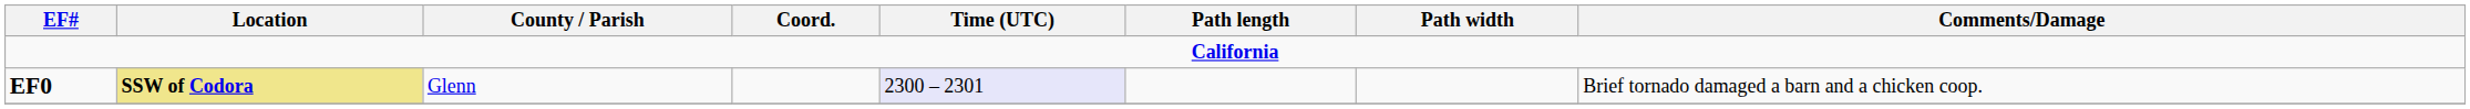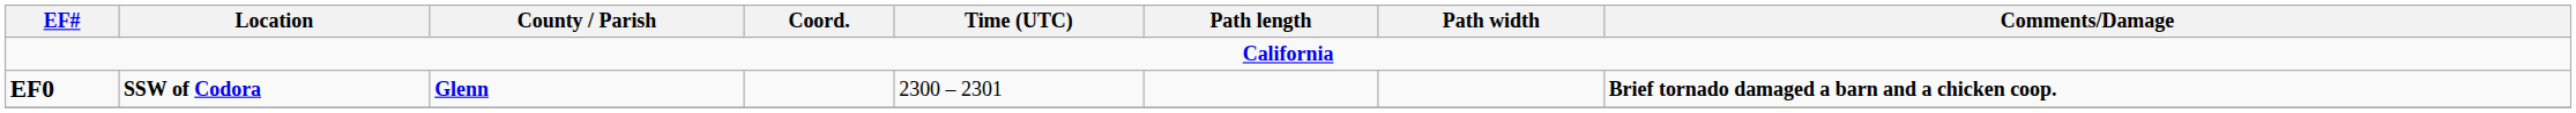EF0 | Location: khaki background -> no background
EF0 | County / Parish: normal -> bold
EF0 | Time (UTC): lavender background -> no background
EF0 | Comments/Damage: normal -> bold
